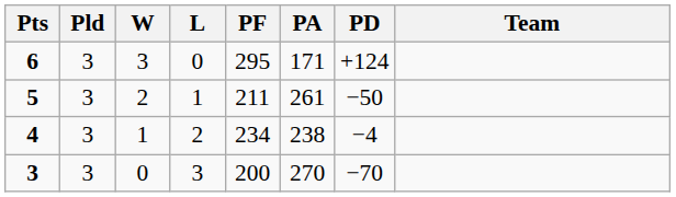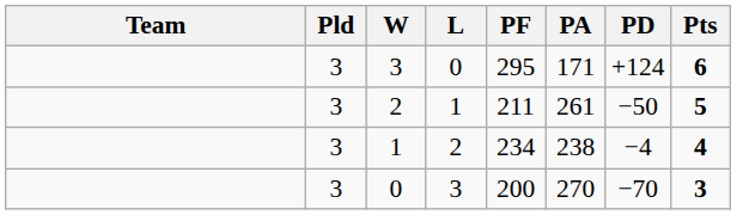columns swapped: Team <-> Pts
